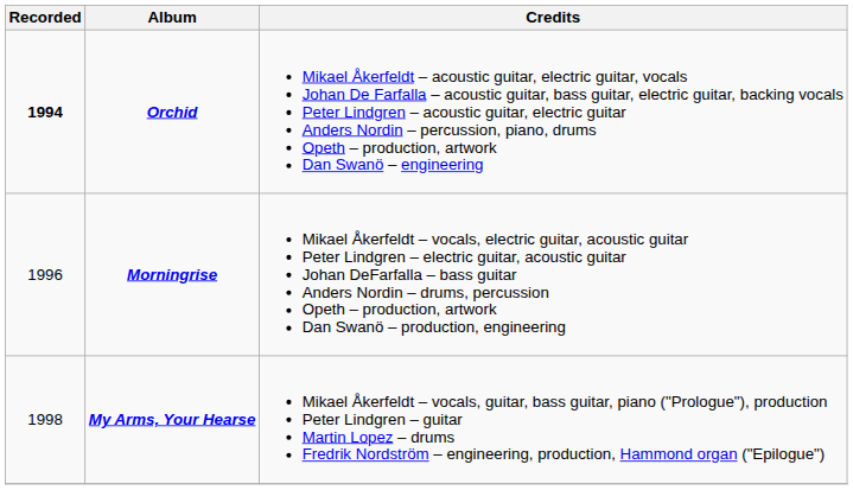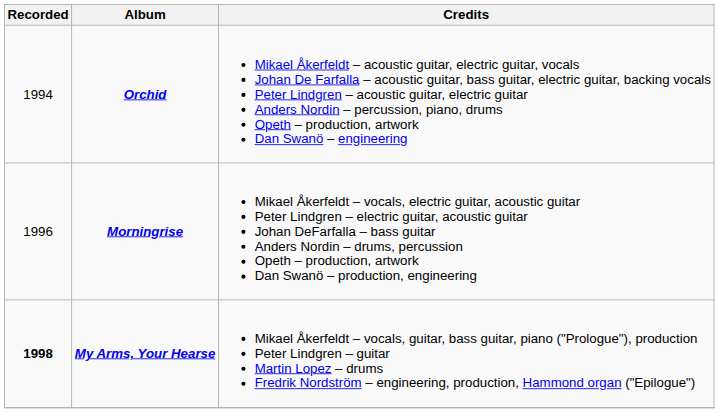Orchid | Recorded: bold -> normal
My Arms, Your Hearse | Recorded: normal -> bold
